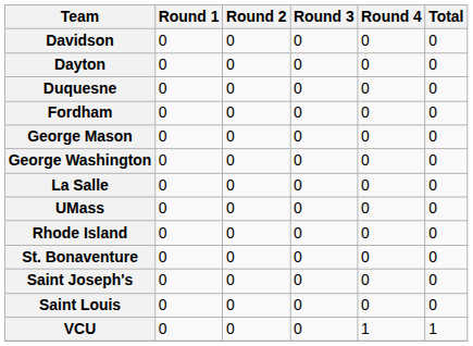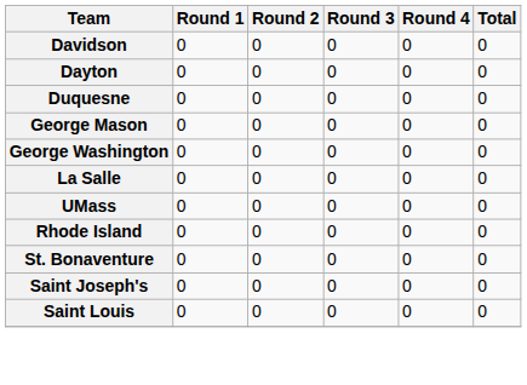- row: Fordham | 0 | 0 | 0 | 0 | 0
- row: VCU | 0 | 0 | 0 | 1 | 1
